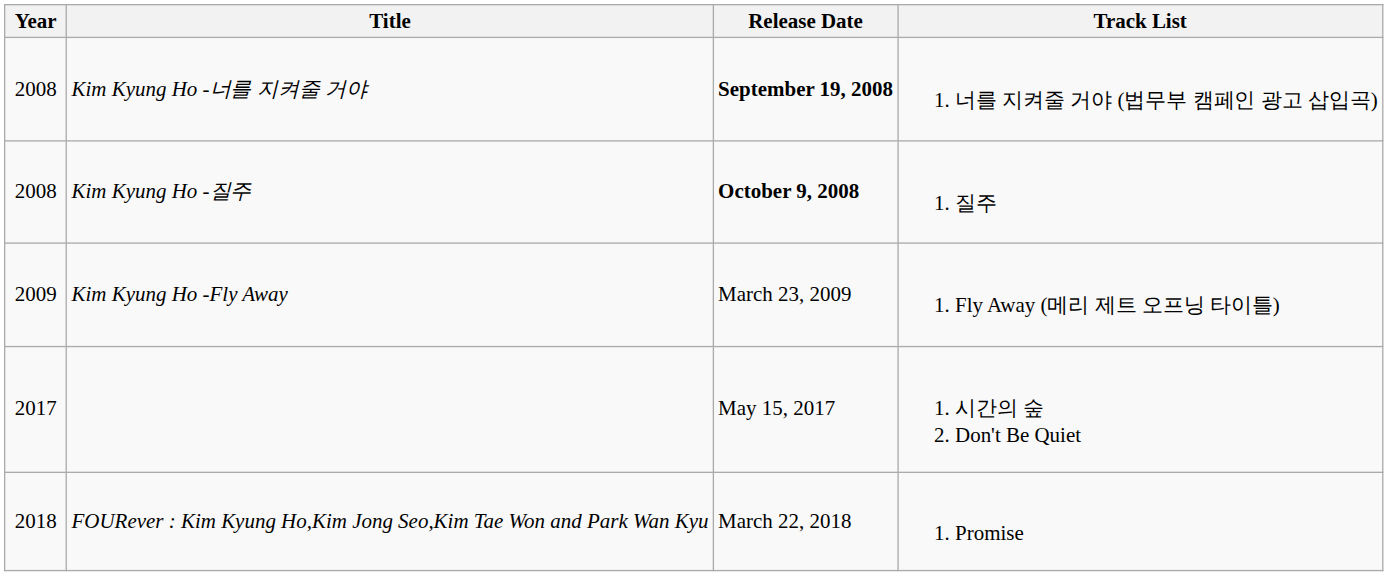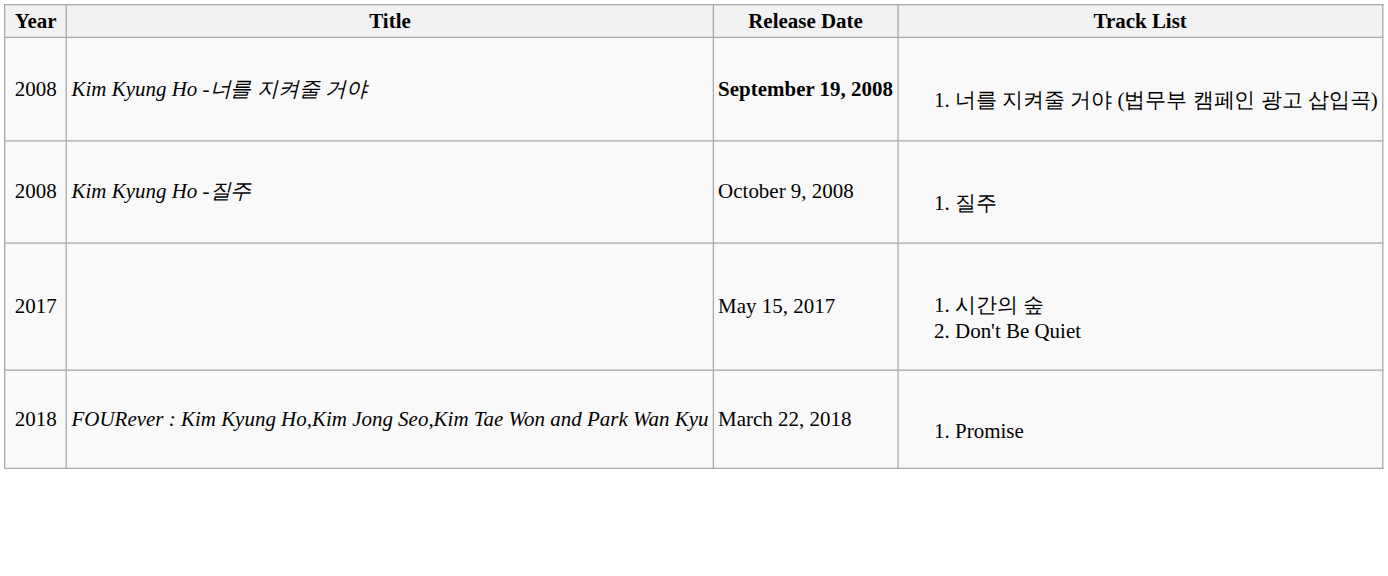Kim Kyung Ho -질주 | Release Date: bold -> normal
- row: 2009 | Kim Kyung Ho -Fly Away | March 23, 2009 | Fly Away (메리 제트 오프닝 타이틀)
